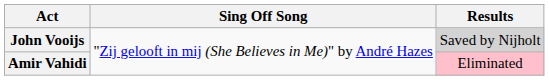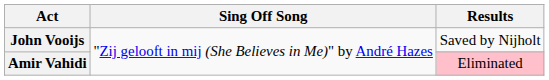John Vooijs | Results: lightgrey background -> no background
